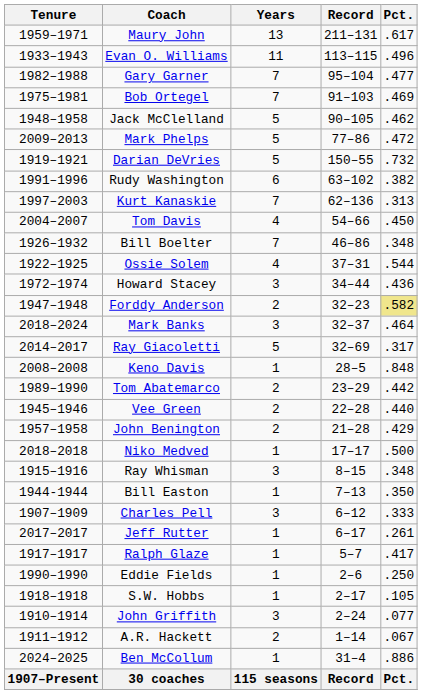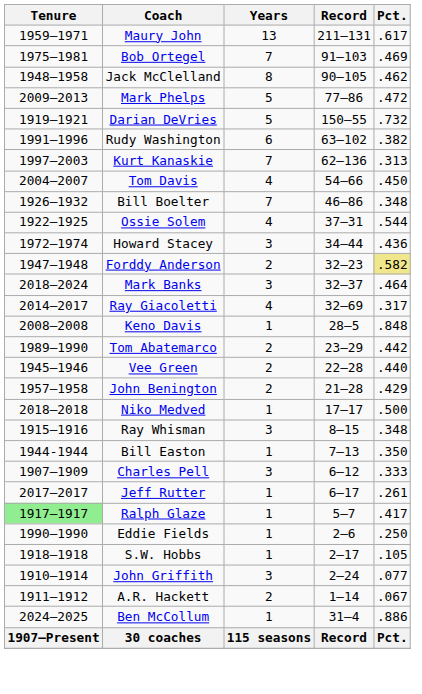- row: 1933–1943 | Evan O. Williams | 11 | 113–115 | .496
- row: 1982–1988 | Gary Garner | 7 | 95–104 | .477
Jack McClelland | Years: 5 -> 8
Ray Giacoletti | Years: 5 -> 4
Ralph Glaze | Tenure: no background -> lightgreen background
